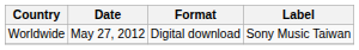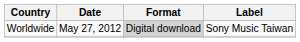Worldwide | Format: no background -> lightgrey background
